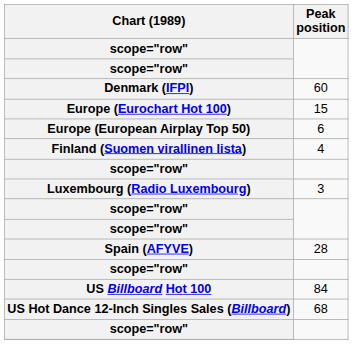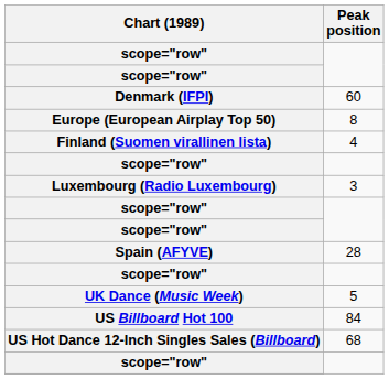- row: Europe (Eurochart Hot 100) | 15
Europe (European Airplay Top 50) | Peak position: 6 -> 8
+ row: UK Dance (Music Week) | 5
